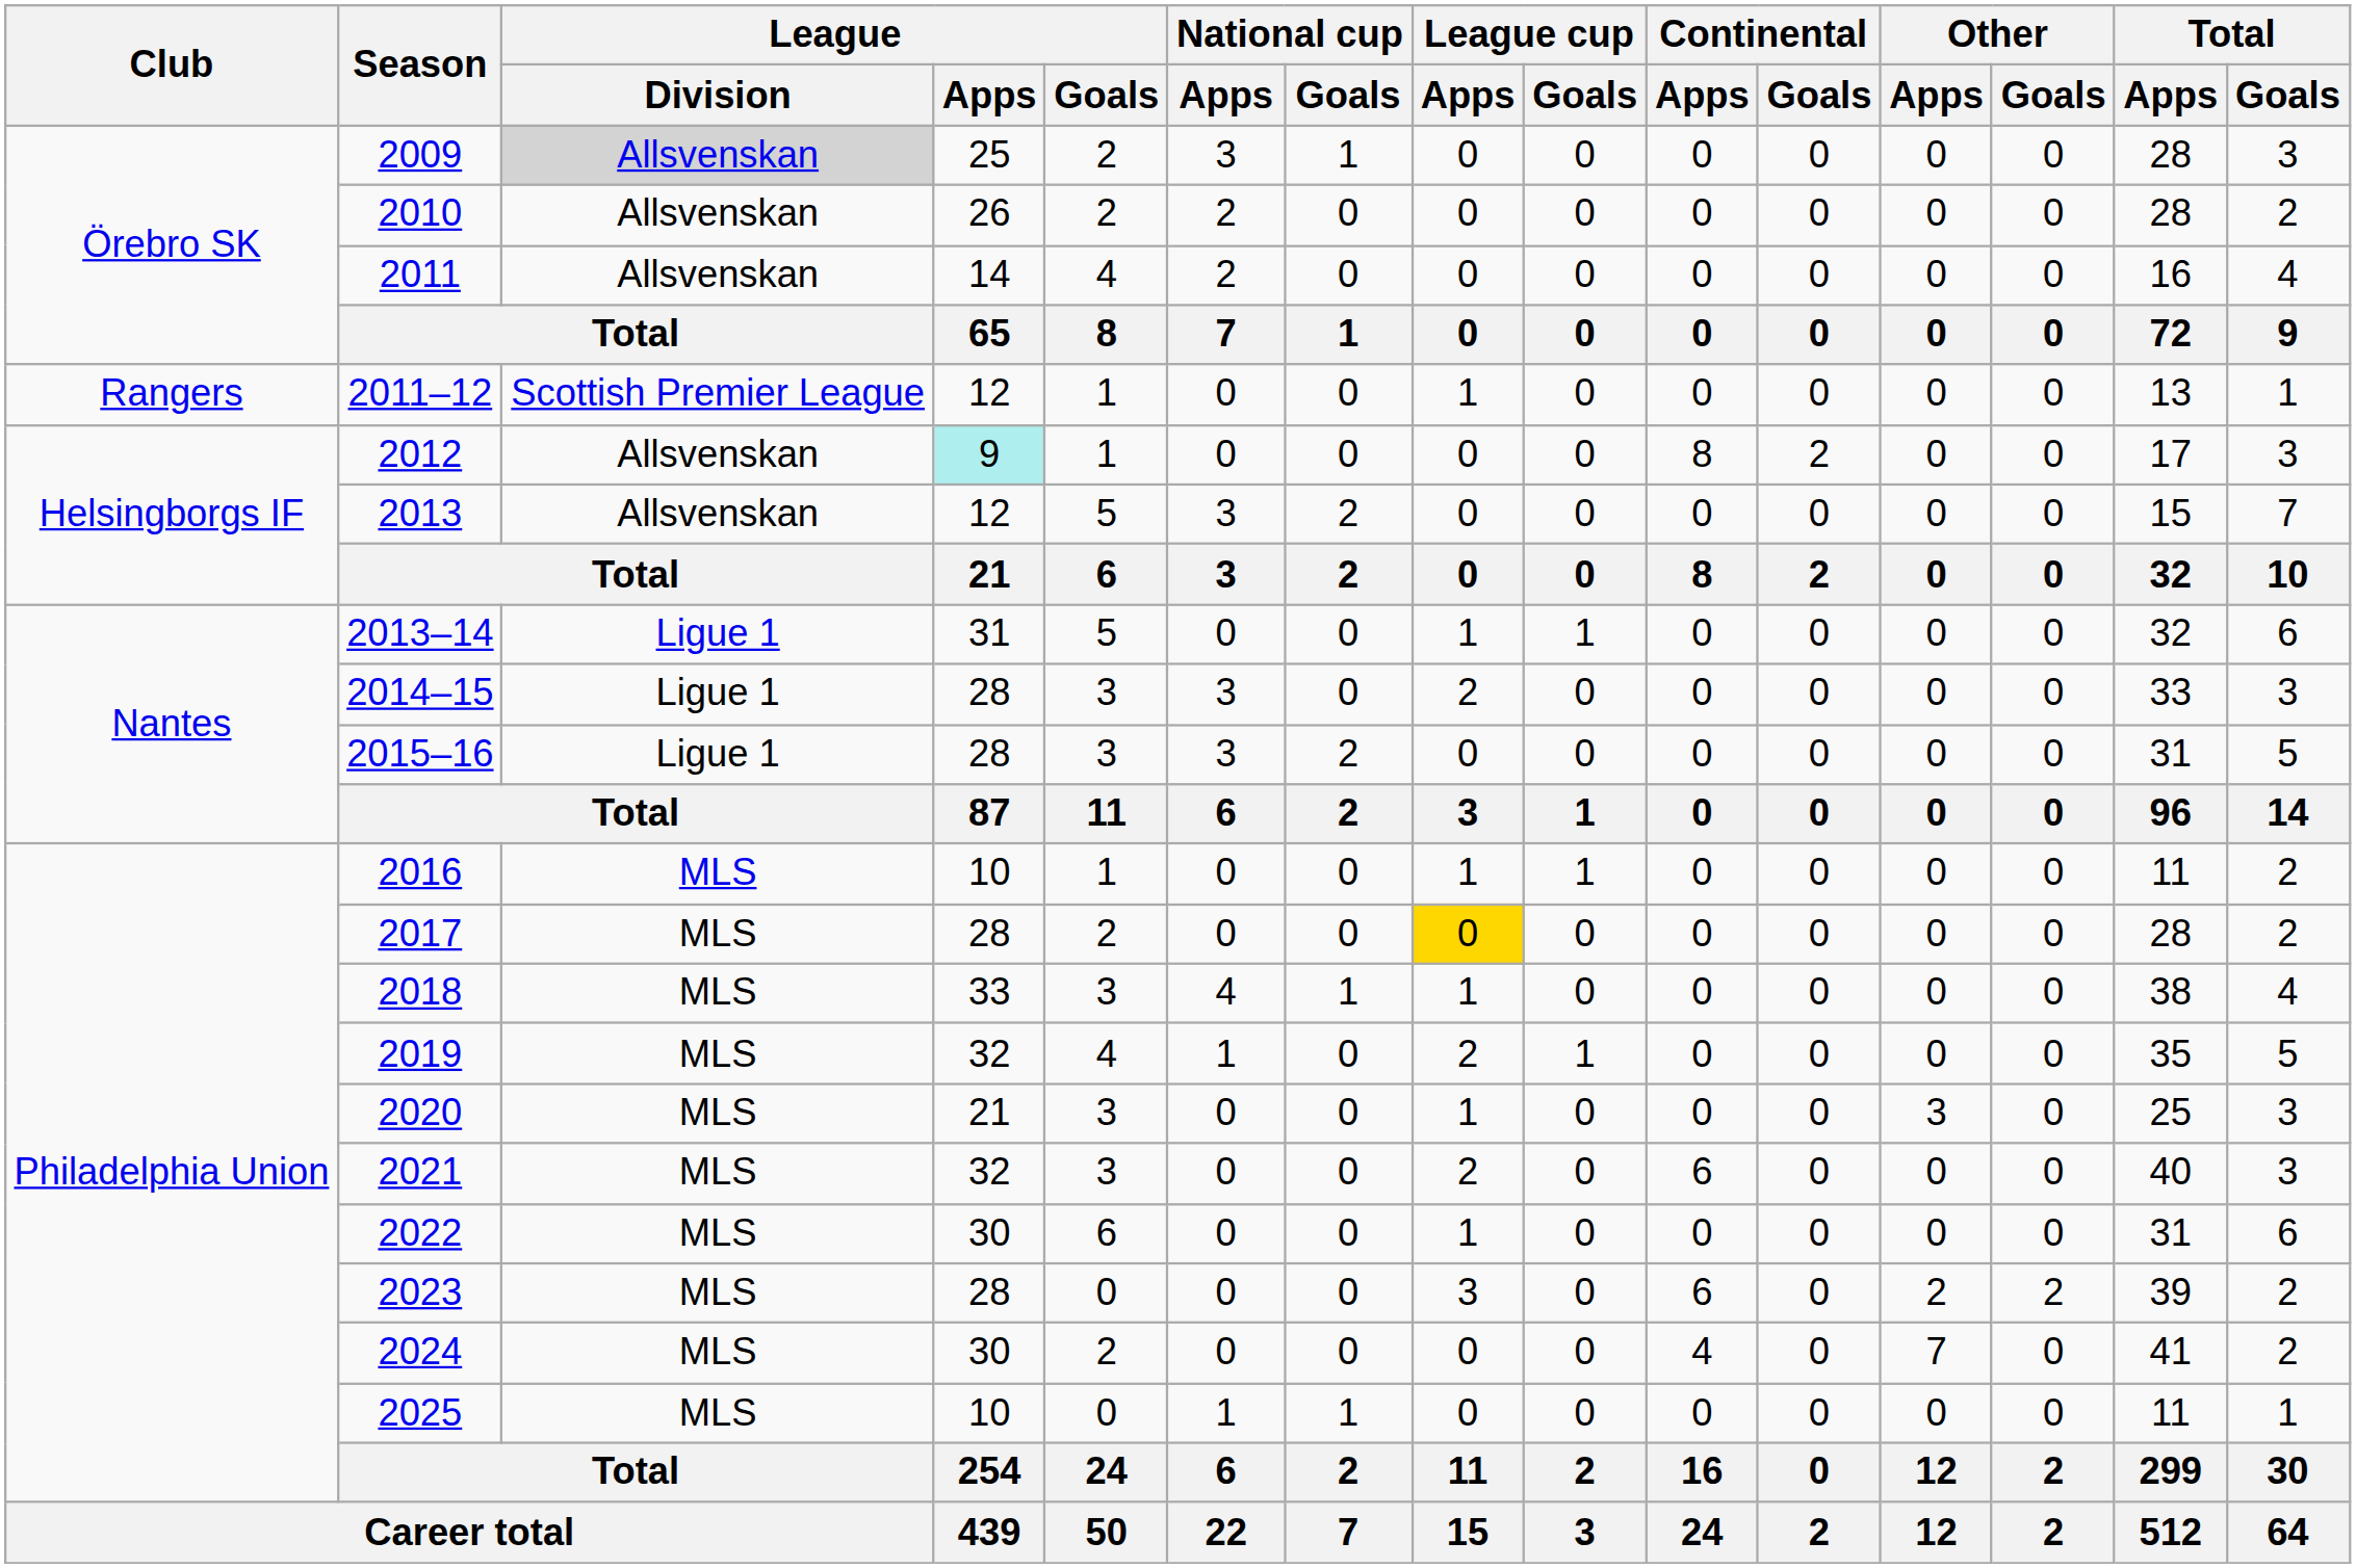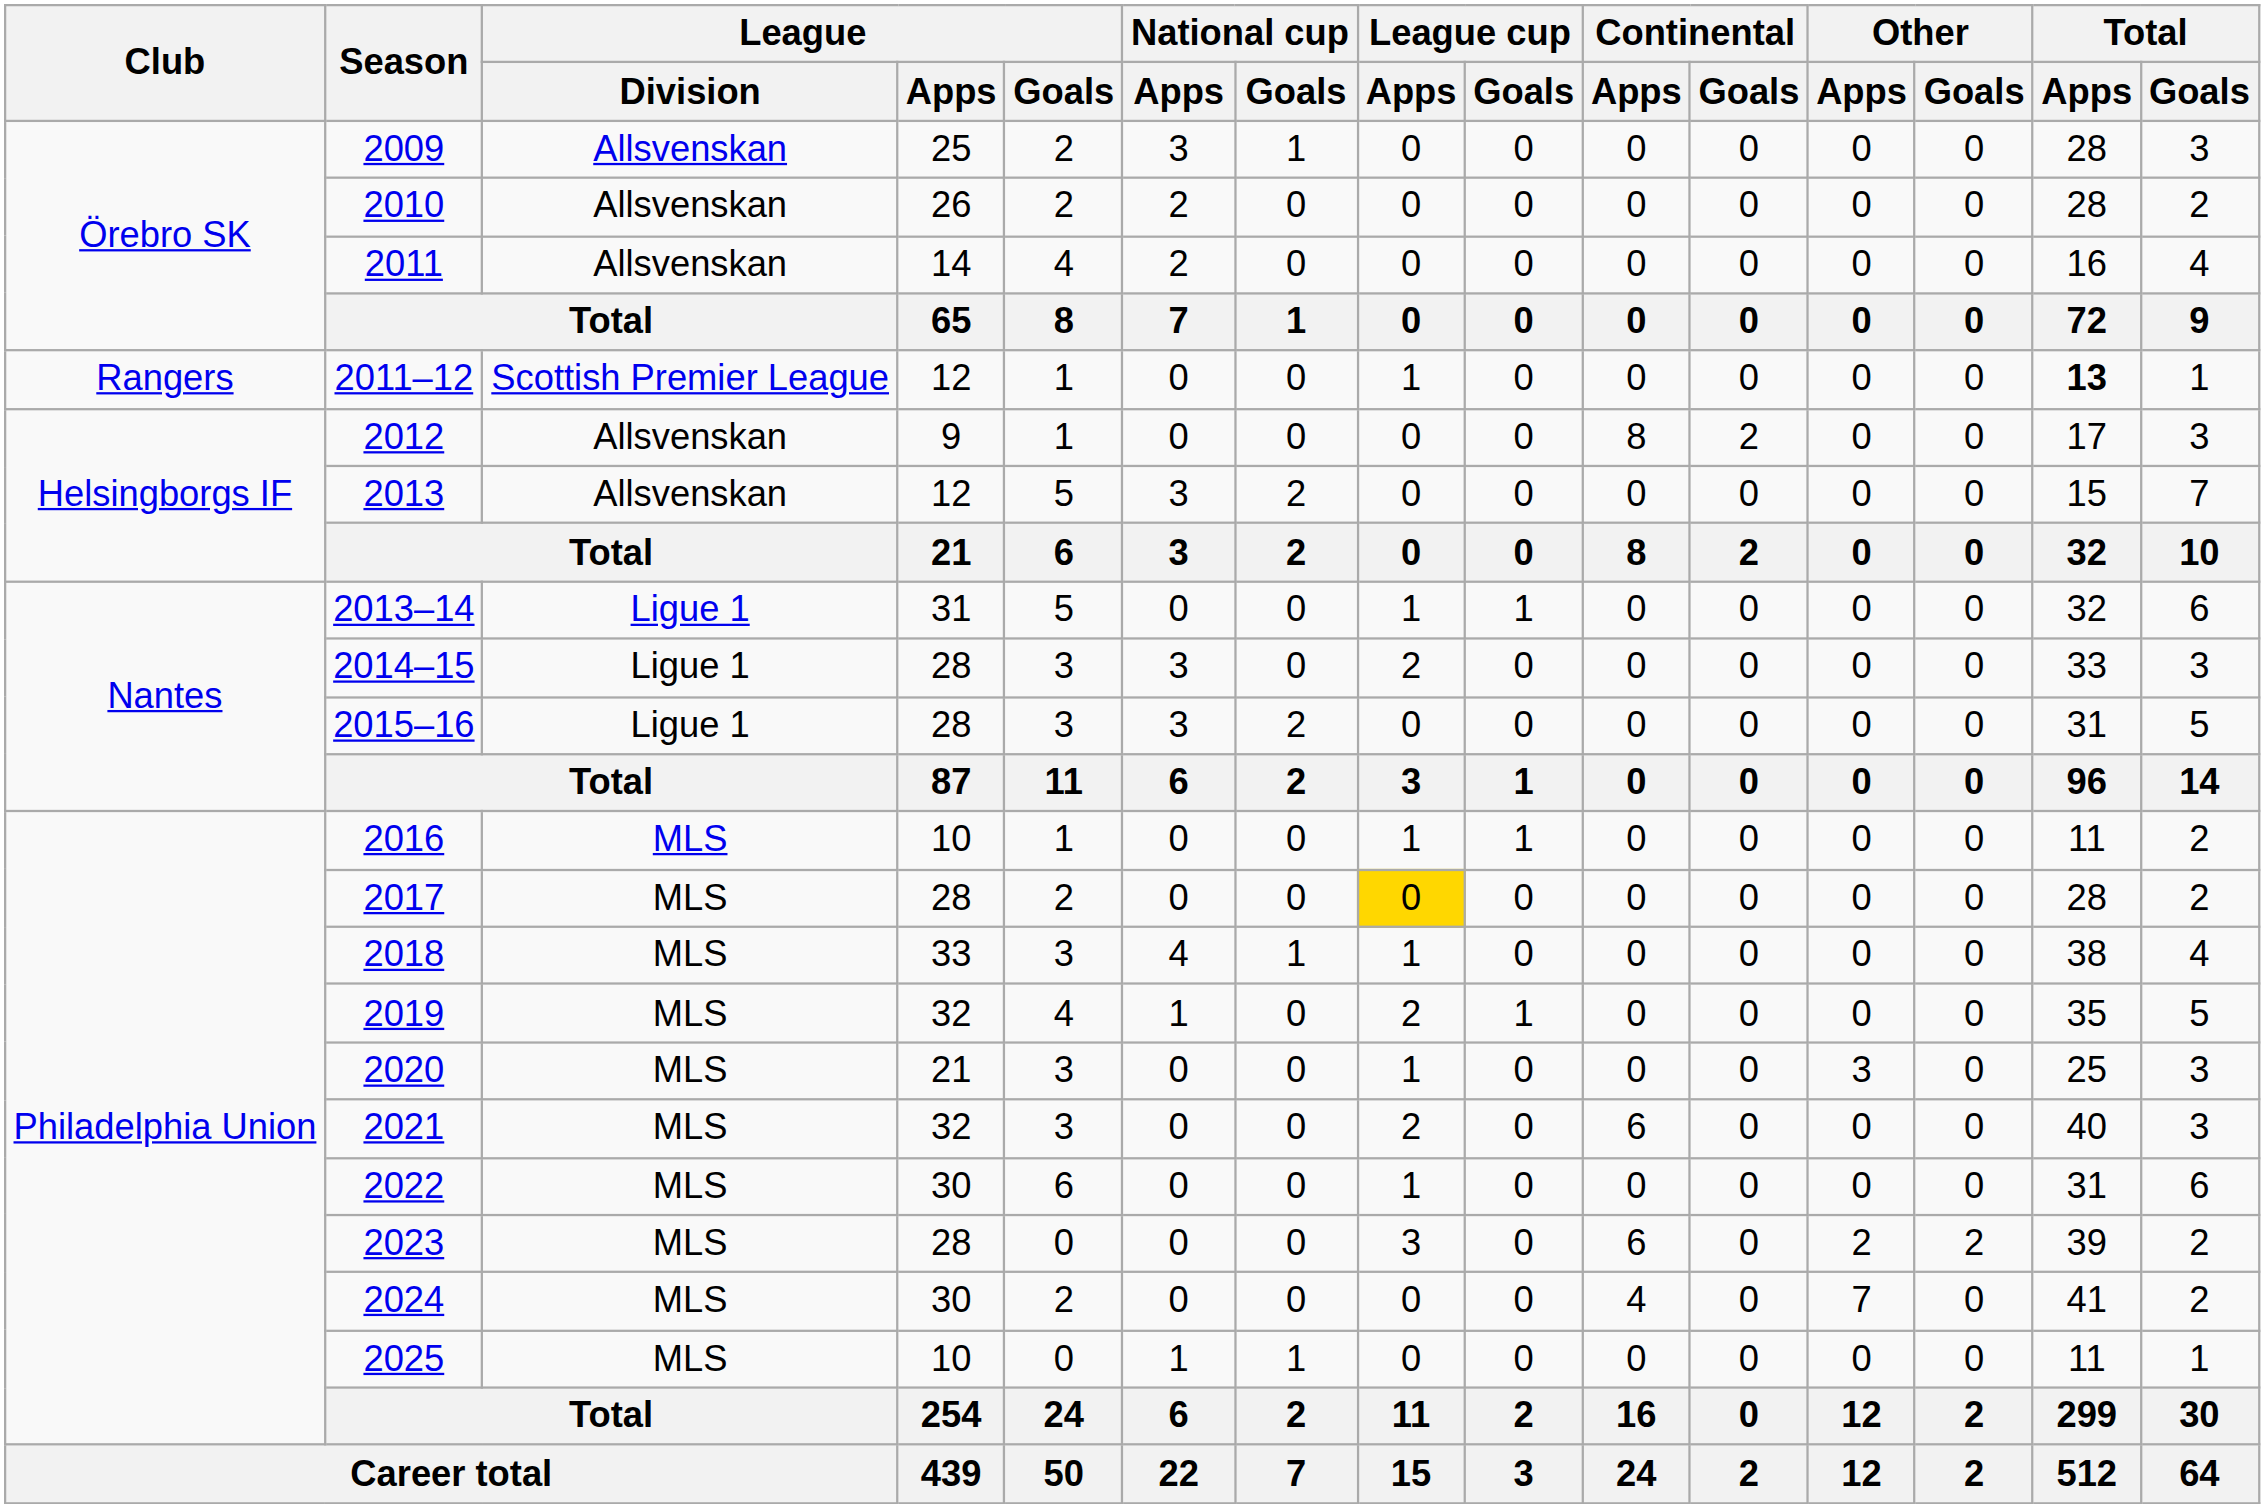2009 | League / Division: lightgrey background -> no background
2011–12 | Total / Apps: normal -> bold
2012 | League / Apps: paleturquoise background -> no background
